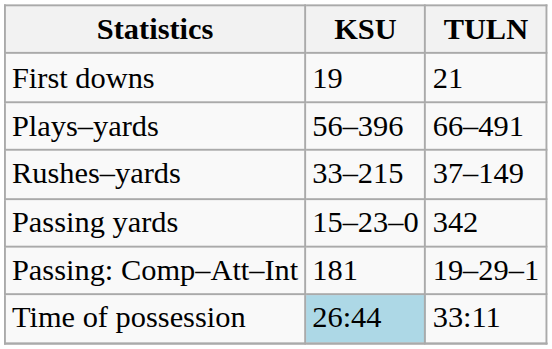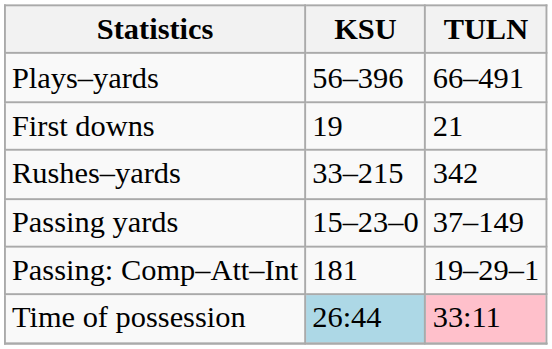rows swapped: First downs <-> Plays–yards
Rushes–yards | TULN: 37–149 -> 342
Passing yards | TULN: 342 -> 37–149
Time of possession | TULN: no background -> pink background
